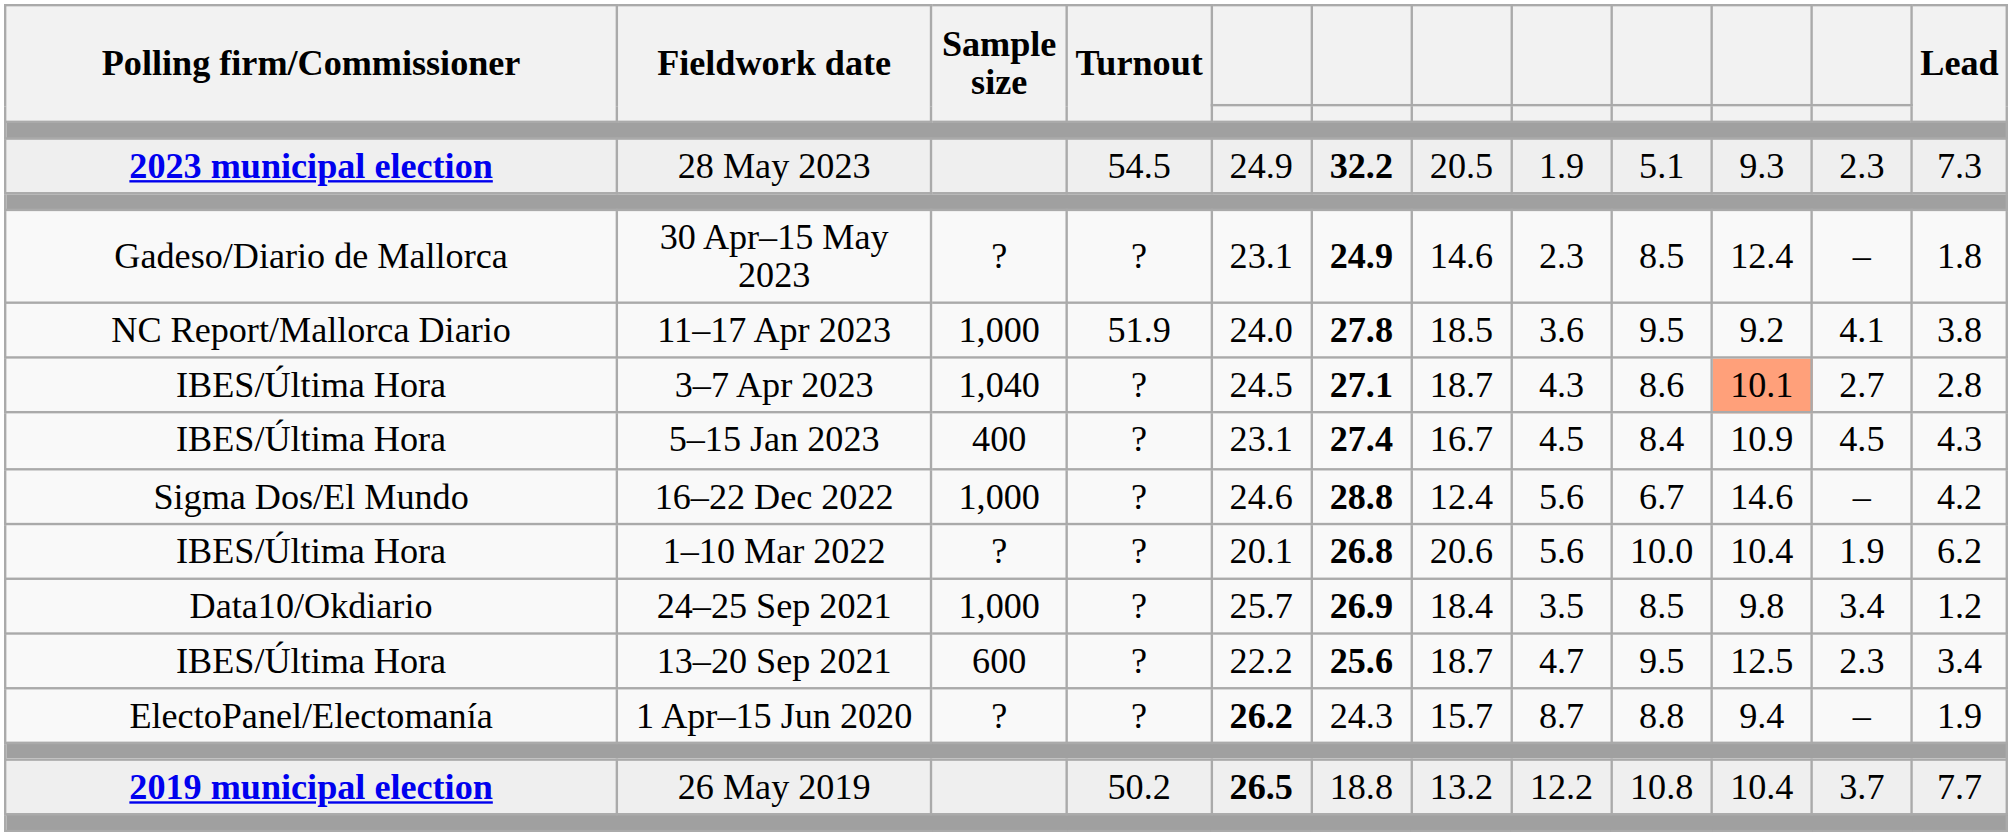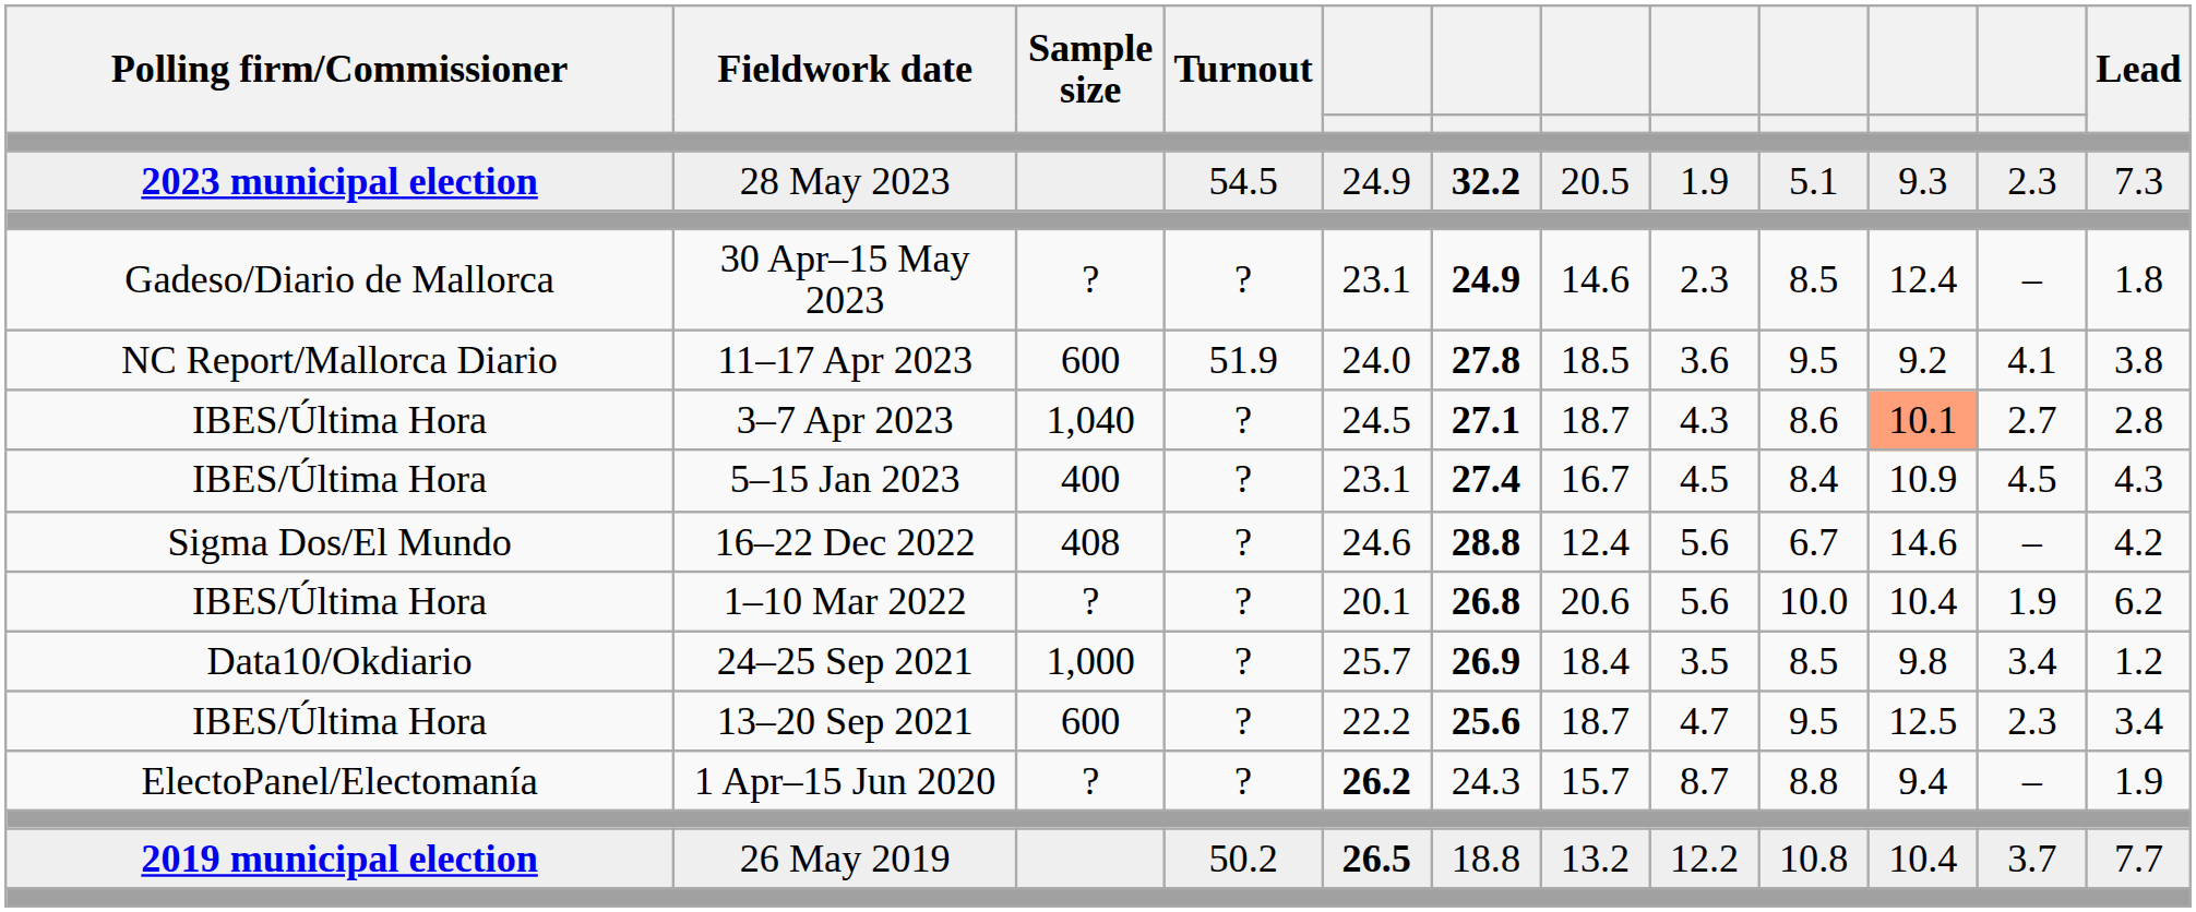11–17 Apr 2023 | Sample size: 1,000 -> 600
16–22 Dec 2022 | Sample size: 1,000 -> 408
